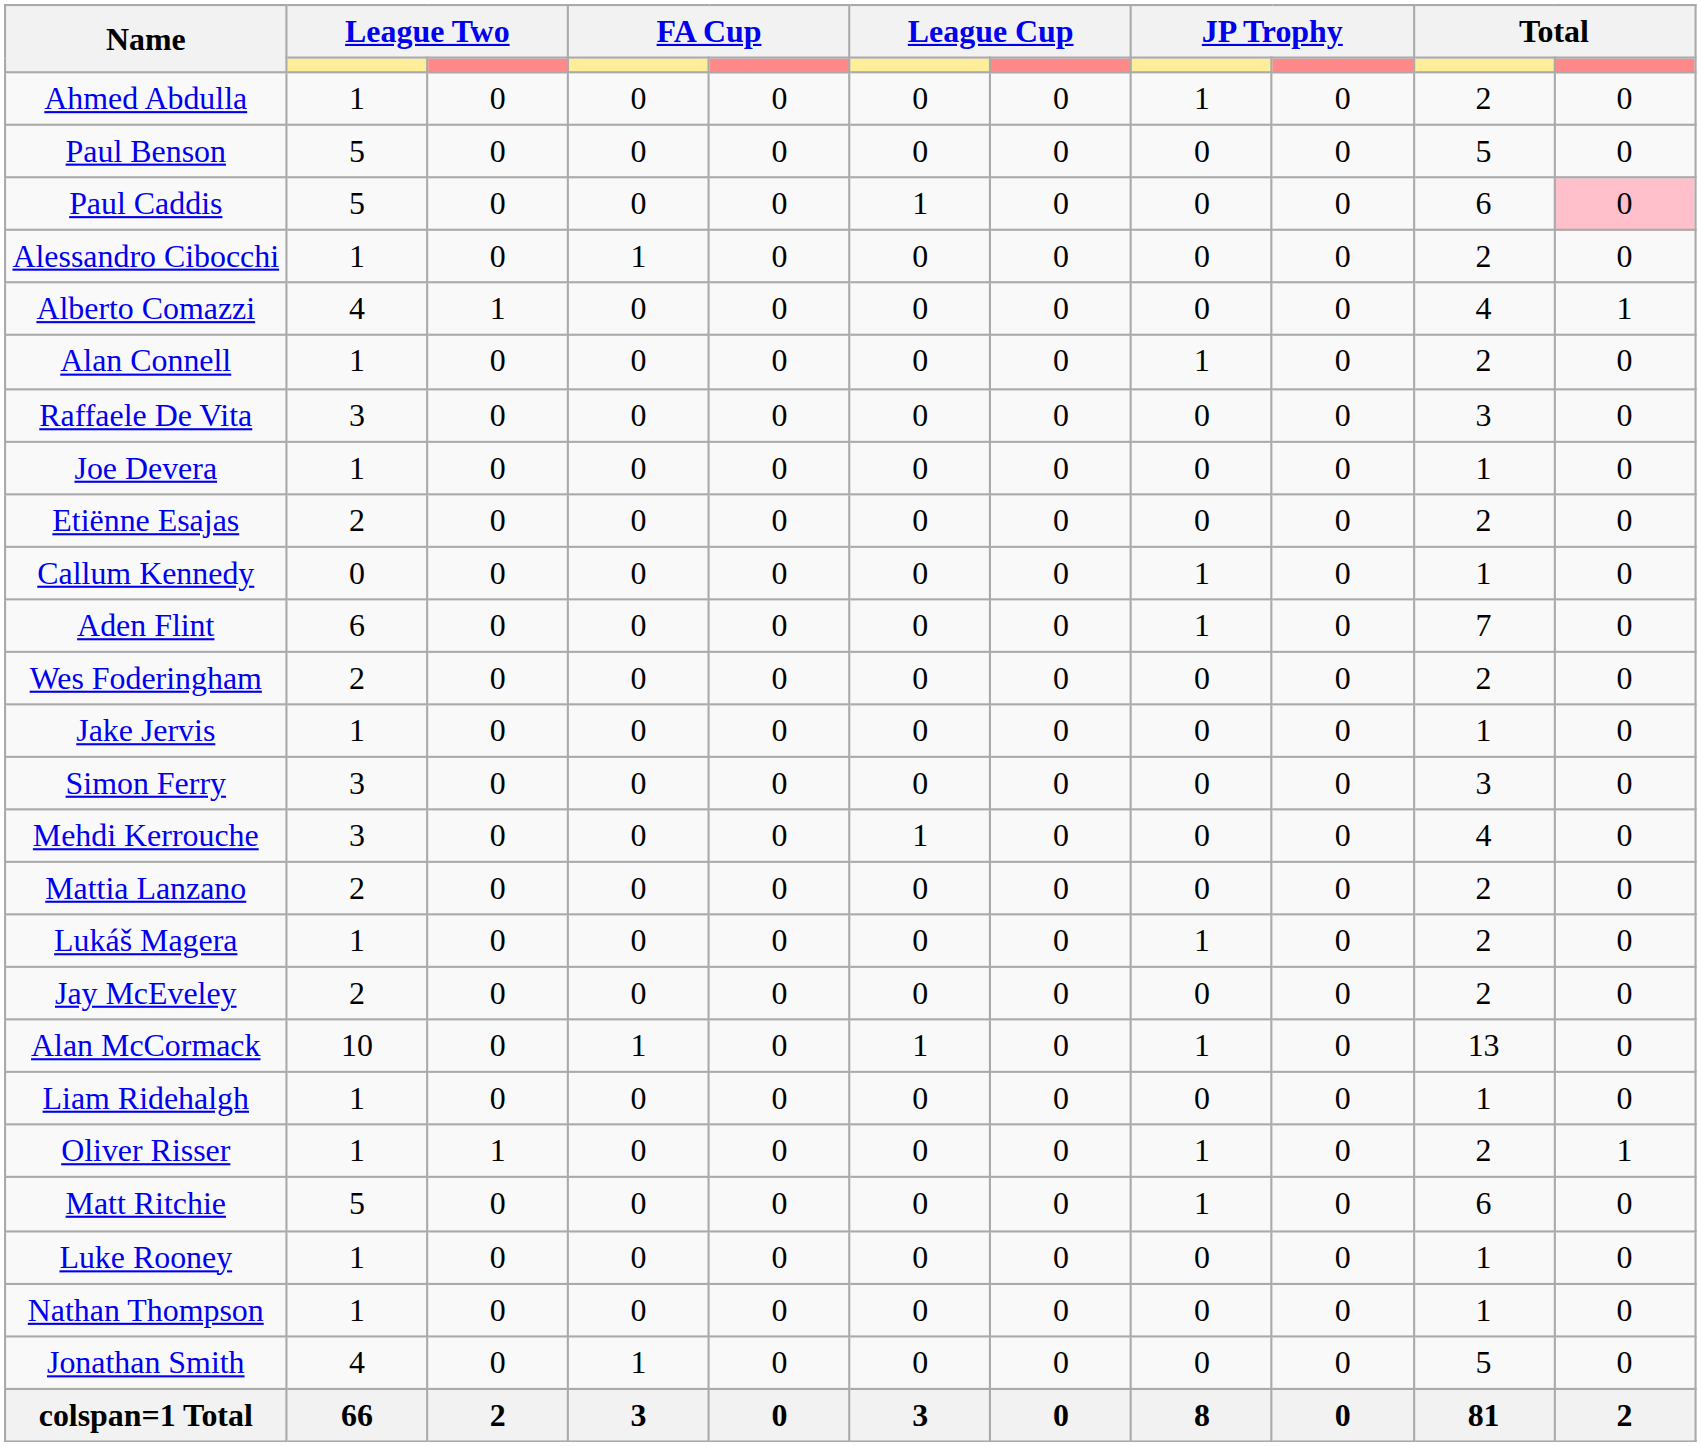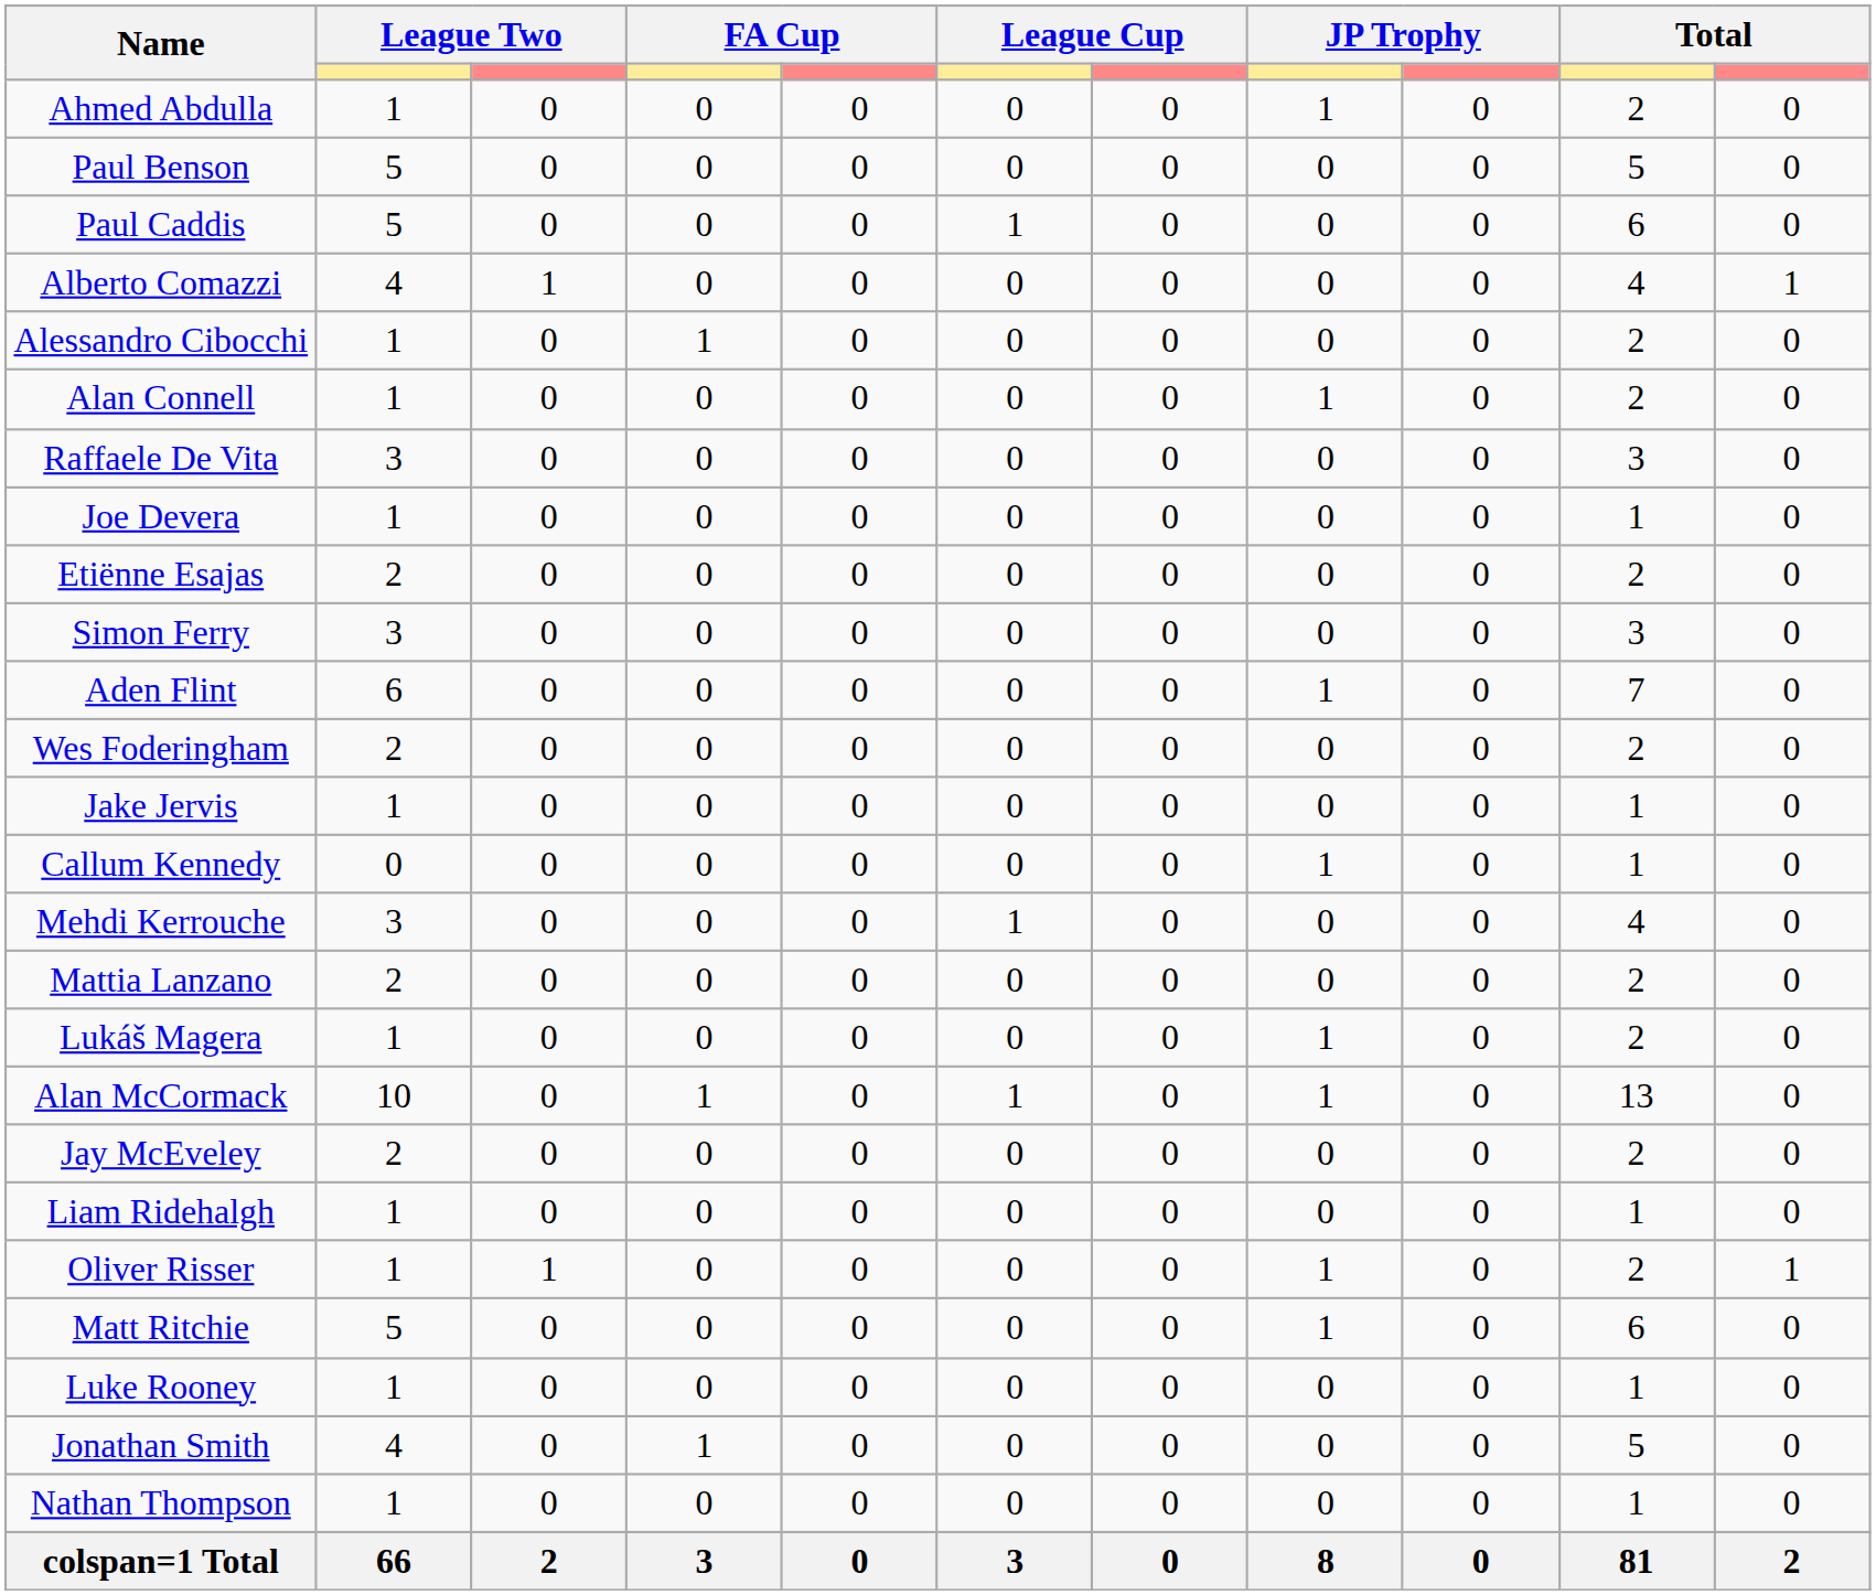Paul Caddis | column 11: pink background -> no background
rows swapped: Alessandro Cibocchi <-> Alberto Comazzi
rows swapped: Simon Ferry <-> Callum Kennedy
rows swapped: Alan McCormack <-> Jay McEveley
rows swapped: Jonathan Smith <-> Nathan Thompson
